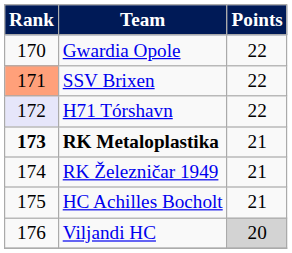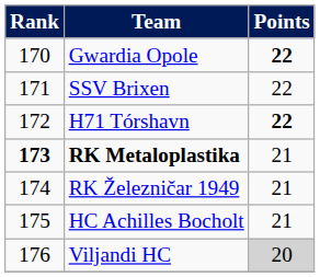Gwardia Opole | Points: normal -> bold
SSV Brixen | Rank: lightsalmon background -> no background
H71 Tórshavn | Rank: lavender background -> no background
H71 Tórshavn | Points: normal -> bold
